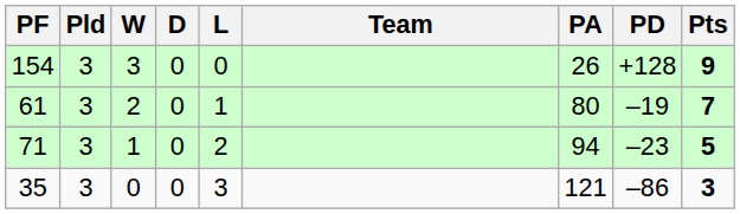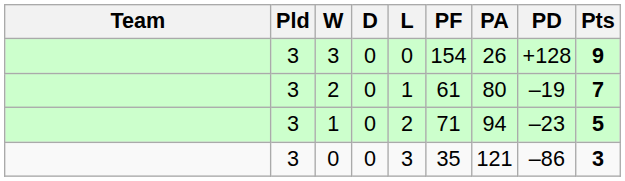columns swapped: Team <-> PF
